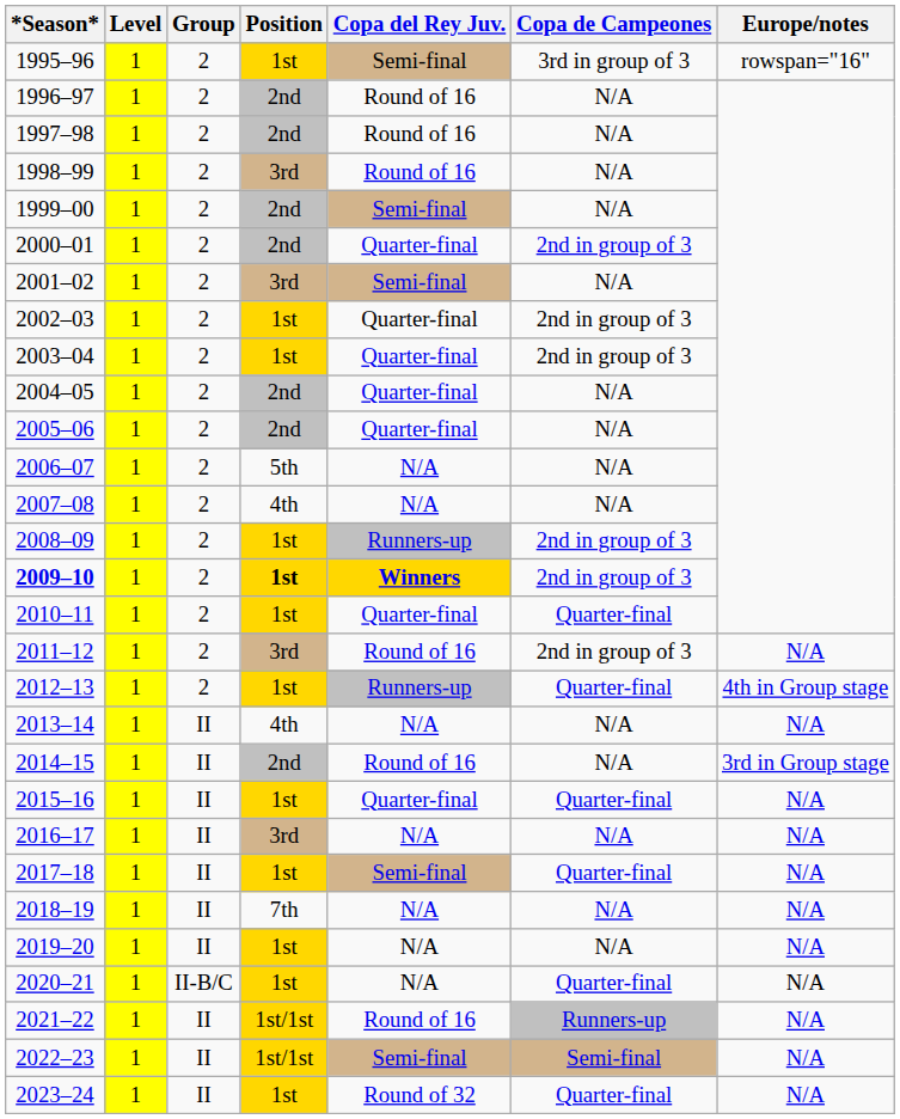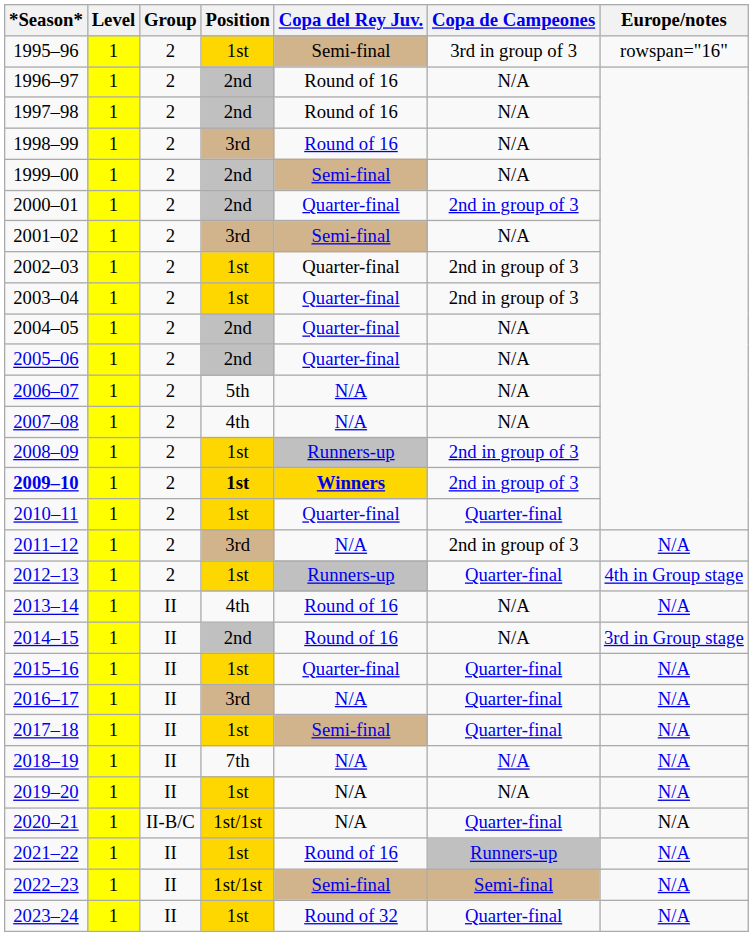2011–12 | Copa del Rey Juv.: Round of 16 -> N/A
2013–14 | Copa del Rey Juv.: N/A -> Round of 16
2016–17 | Copa de Campeones: N/A -> Quarter-final
2020–21 | Position: 1st -> 1st/1st
2021–22 | Position: 1st/1st -> 1st
